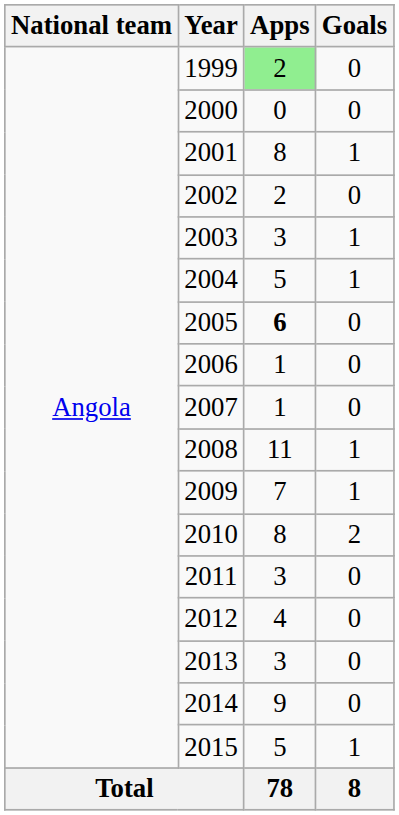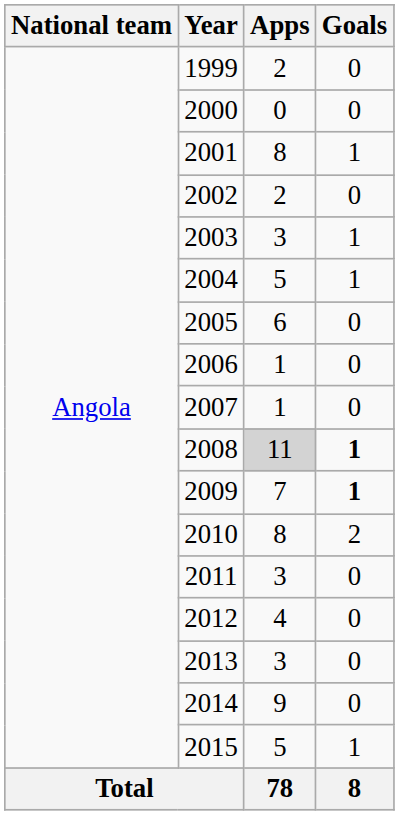1999 | Apps: lightgreen background -> no background
2005 | Apps: bold -> normal
2008 | Apps: no background -> lightgrey background
2008 | Goals: normal -> bold
2009 | Goals: normal -> bold
